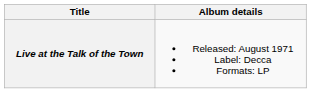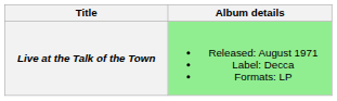Live at the Talk of the Town | Album details: no background -> lightgreen background
